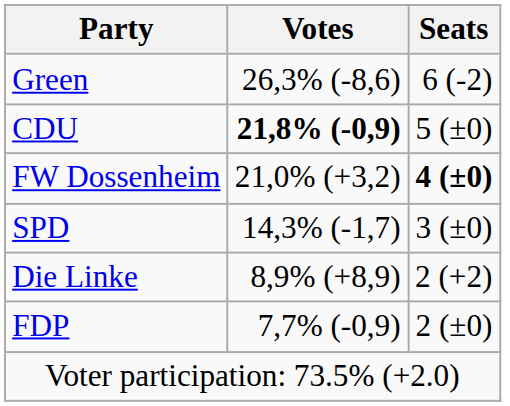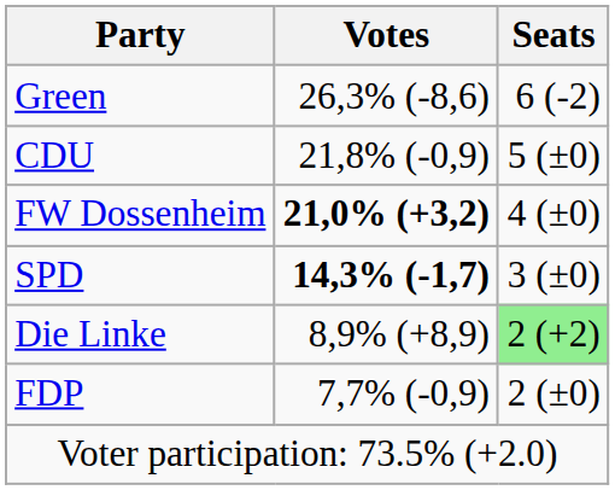CDU | Votes: bold -> normal
FW Dossenheim | Votes: normal -> bold
FW Dossenheim | Seats: bold -> normal
SPD | Votes: normal -> bold
Die Linke | Seats: no background -> lightgreen background
